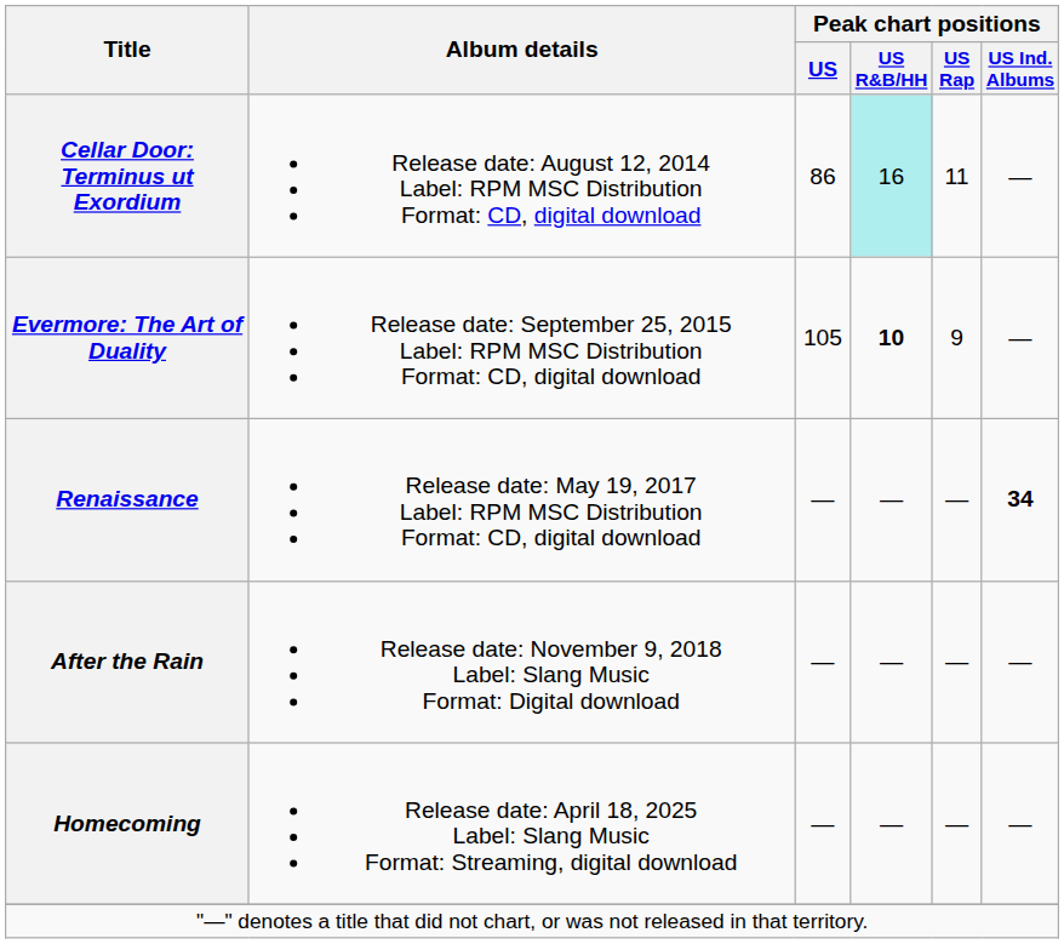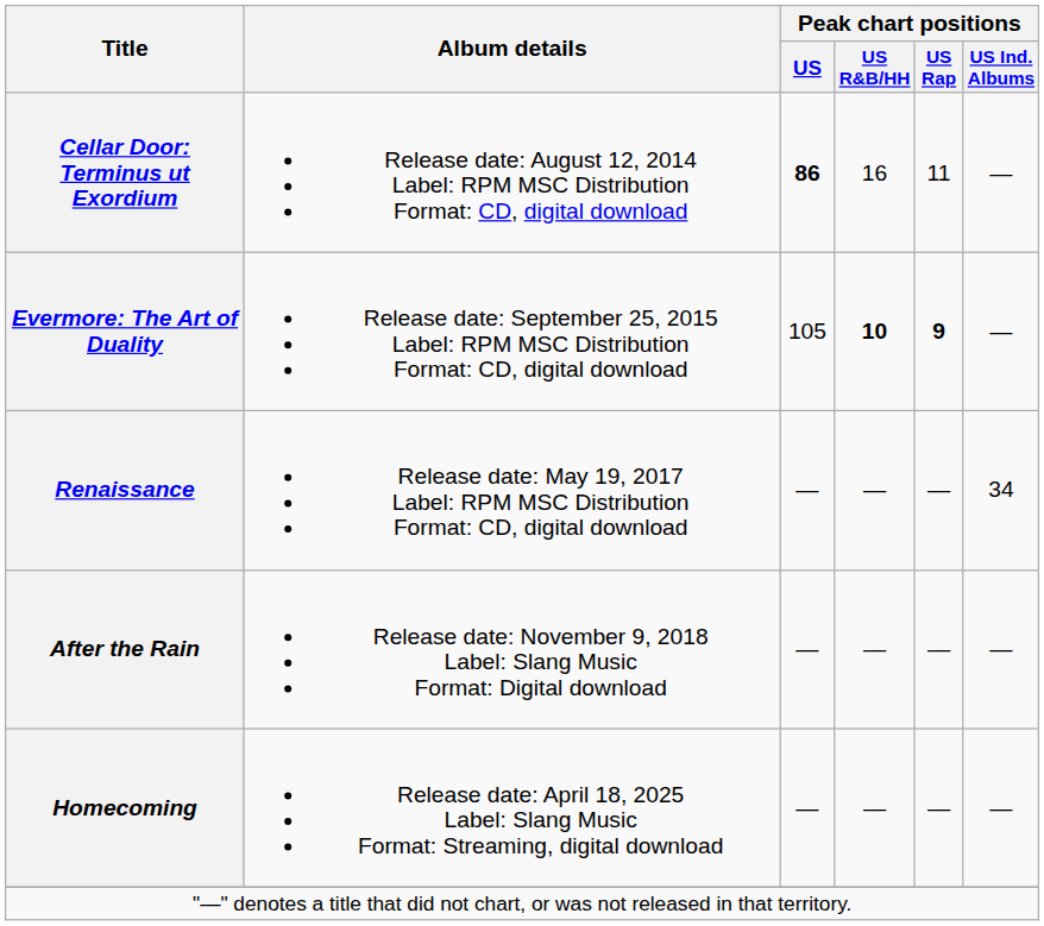Cellar Door: Terminus ut Exordium | Peak chart positions / US: normal -> bold
Cellar Door: Terminus ut Exordium | Peak chart positions / US R&B/HH: paleturquoise background -> no background
Evermore: The Art of Duality | Peak chart positions / US Rap: normal -> bold
Renaissance | Peak chart positions / US Ind. Albums: bold -> normal
